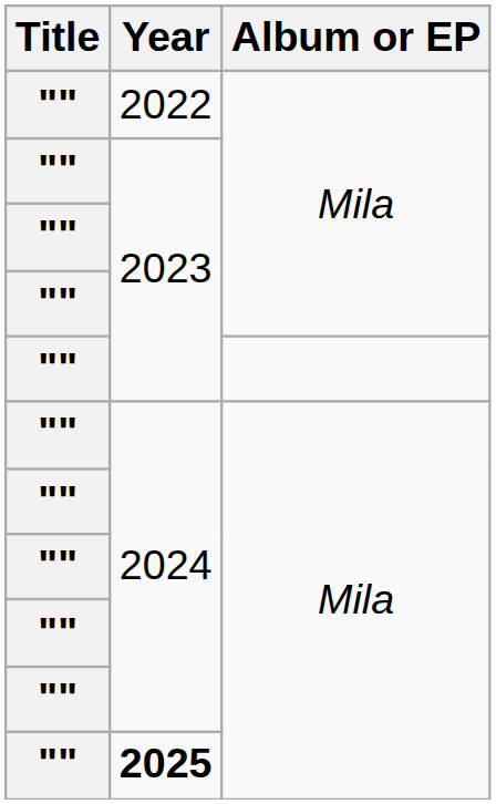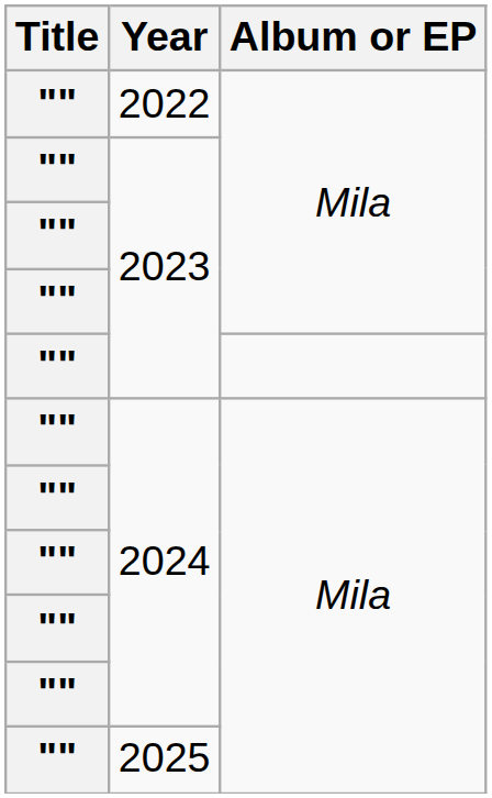2025 | Year: bold -> normal
